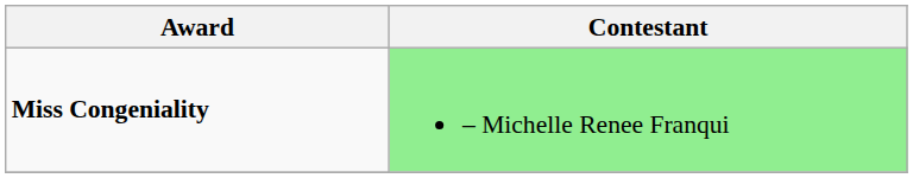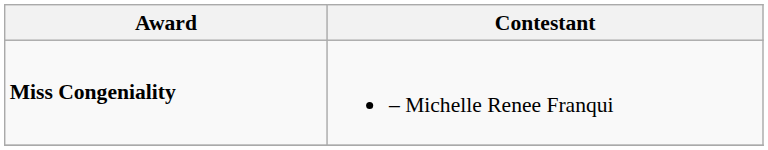Miss Congeniality | Contestant: lightgreen background -> no background
